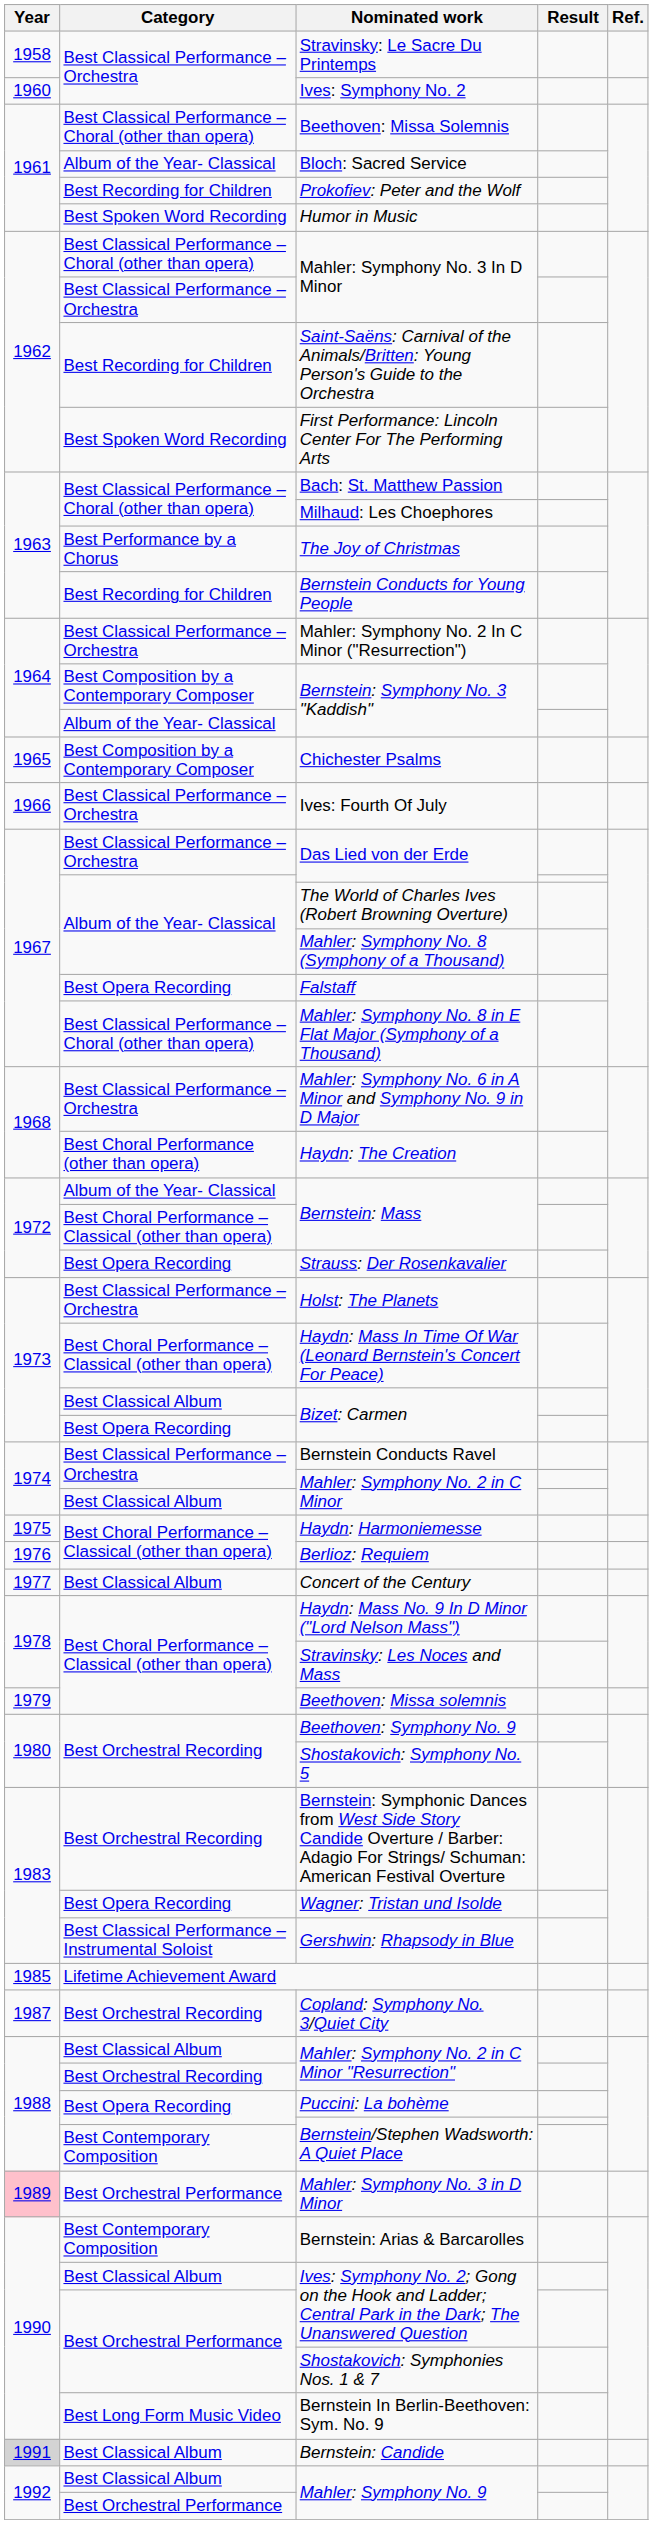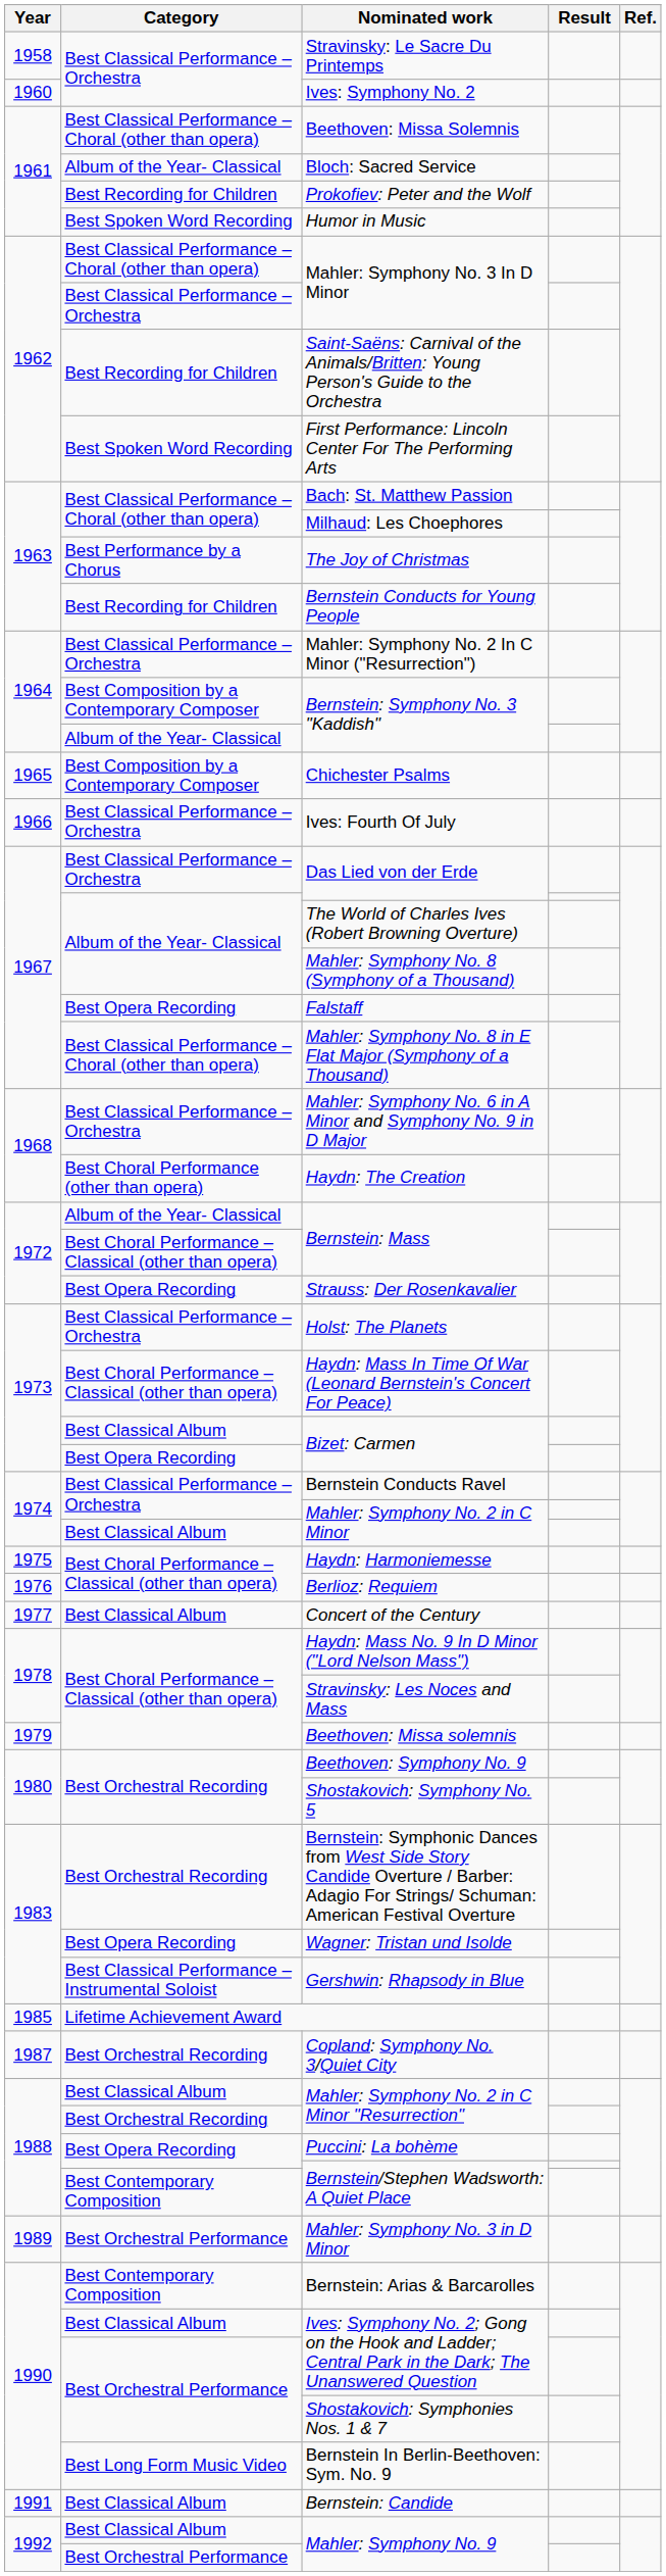Mahler: Symphony No. 3 in D Minor | Year: pink background -> no background
Bernstein: Candide | Year: lightgrey background -> no background
